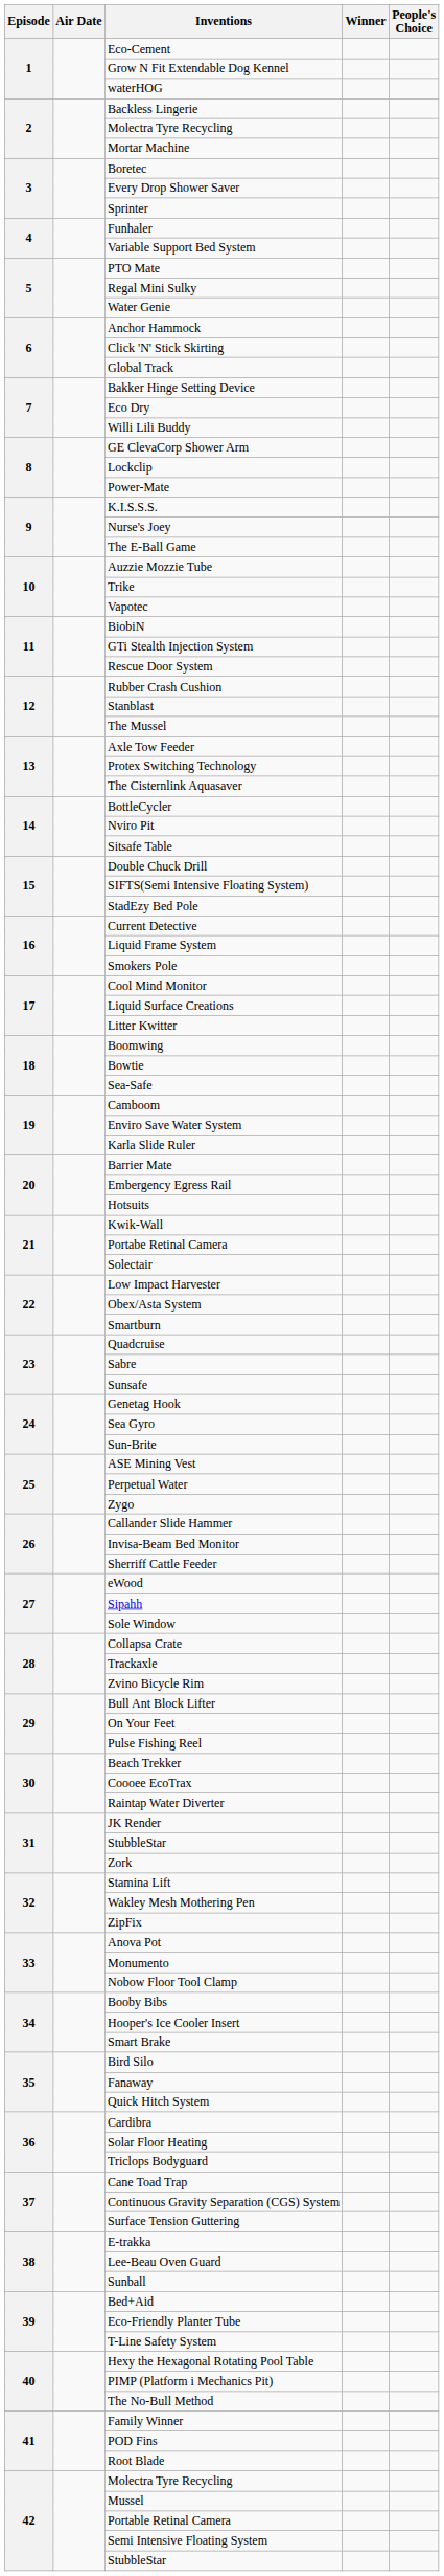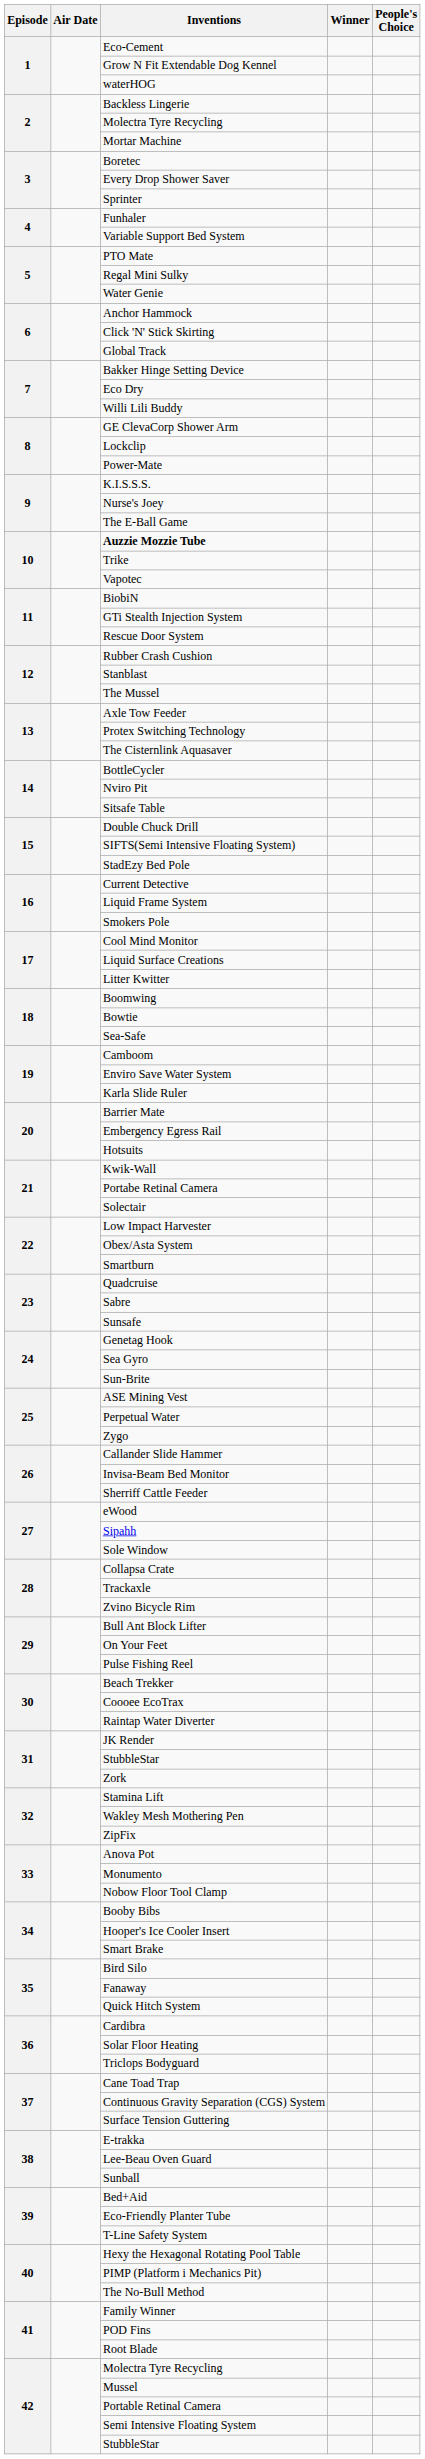Auzzie Mozzie Tube | Inventions: normal -> bold
